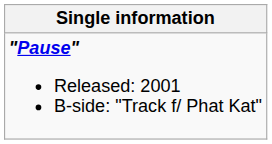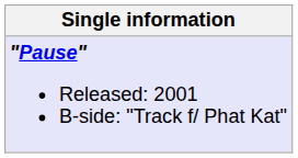row 2 | column 1: no background -> lavender background
